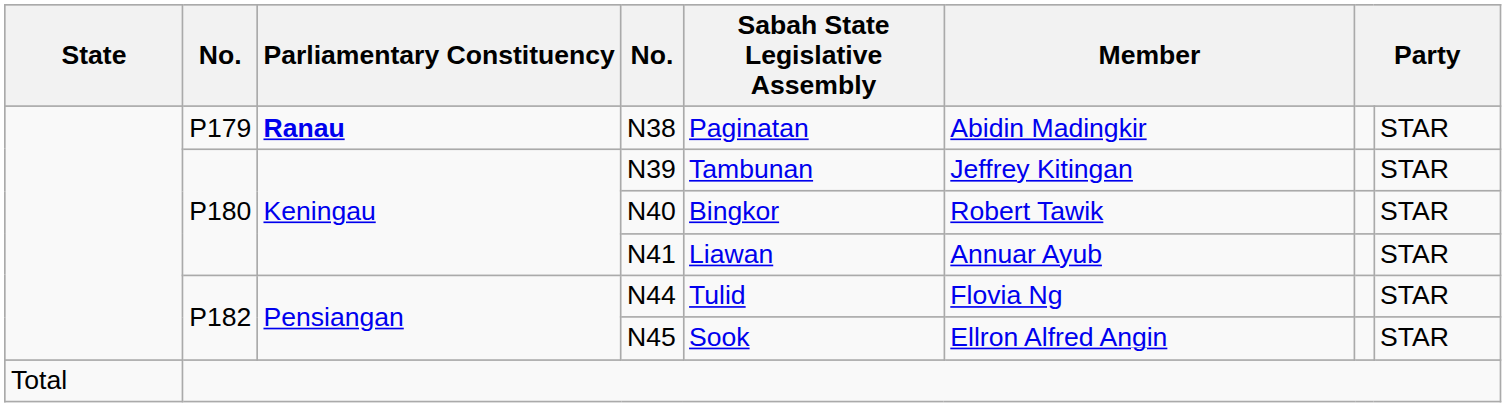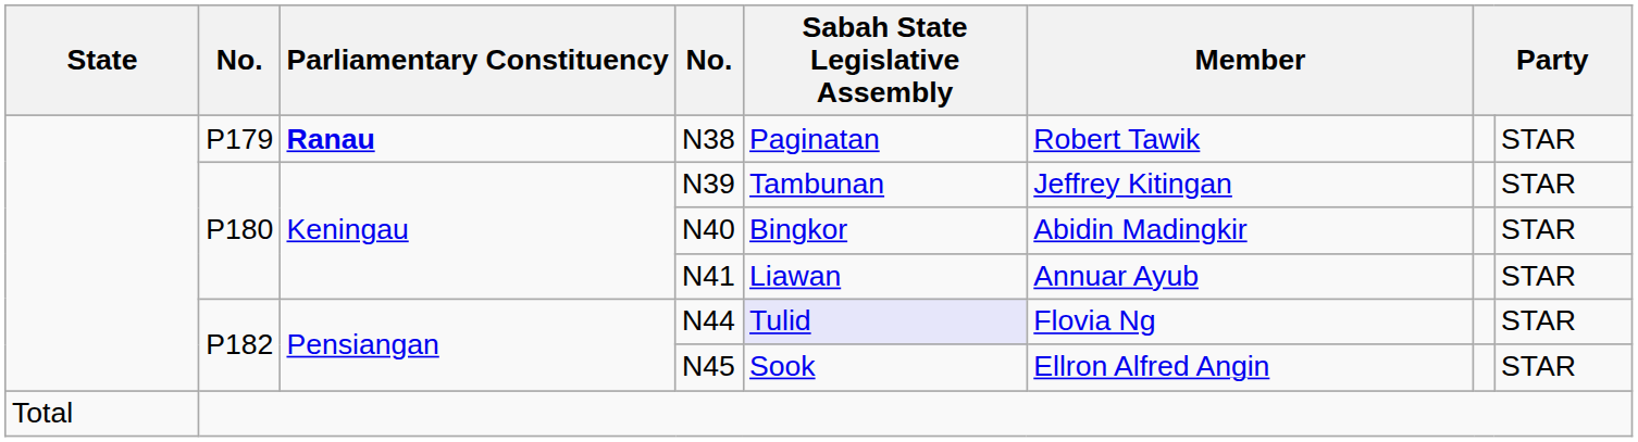N38 | Member: Abidin Madingkir -> Robert Tawik
N40 | Member: Robert Tawik -> Abidin Madingkir
N44 | Sabah State Legislative Assembly: no background -> lavender background
